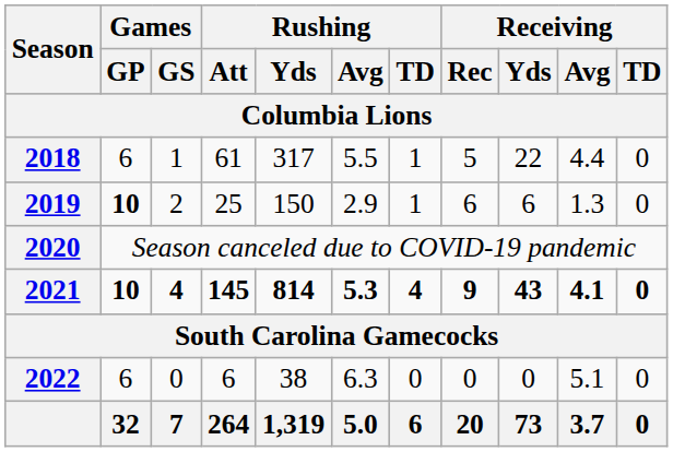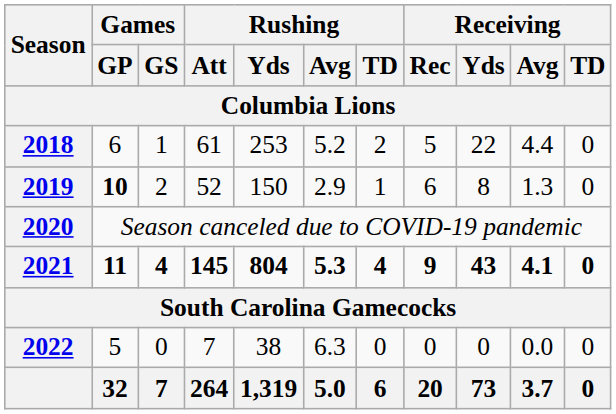2018 | Rushing / Yds: 317 -> 253
2018 | Rushing / Avg: 5.5 -> 5.2
2018 | Rushing / TD: 1 -> 2
2019 | Rushing / Att: 25 -> 52
2019 | Receiving / Yds: 6 -> 8
2021 | Games / GP: 10 -> 11
2021 | Rushing / Yds: 814 -> 804
2022 | Games / GP: 6 -> 5
2022 | Rushing / Att: 6 -> 7
2022 | Receiving / Avg: 5.1 -> 0.0
